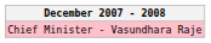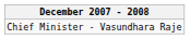row 2 | column 1: pink background -> no background
